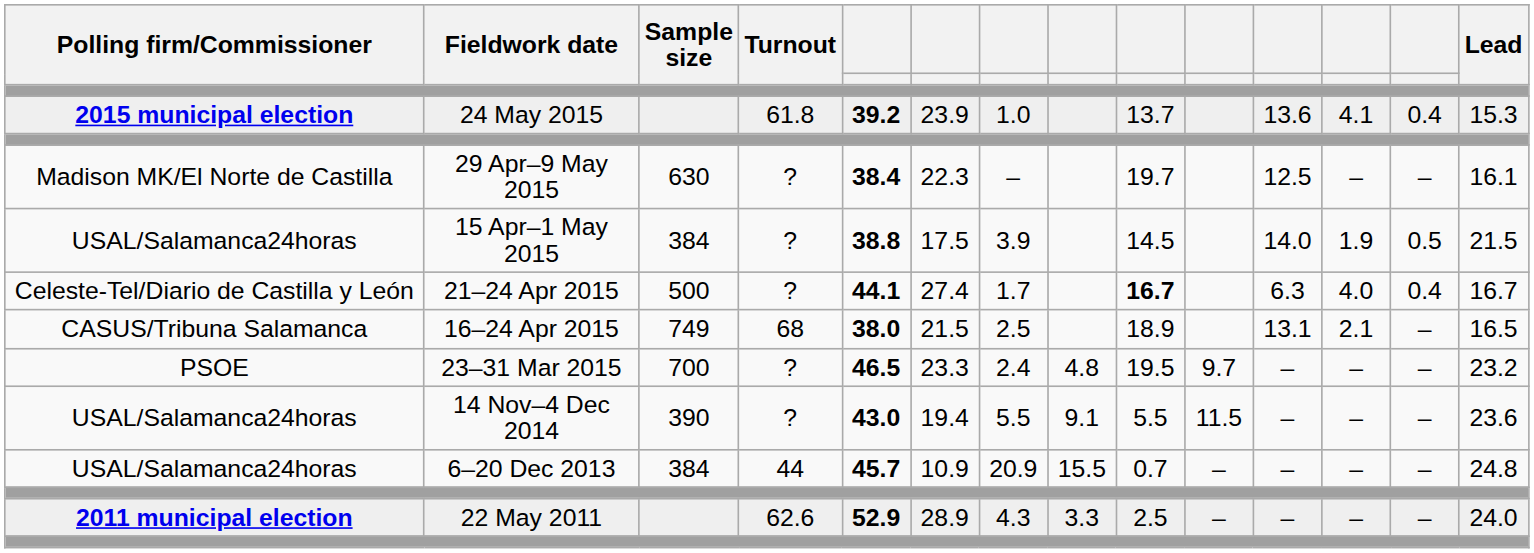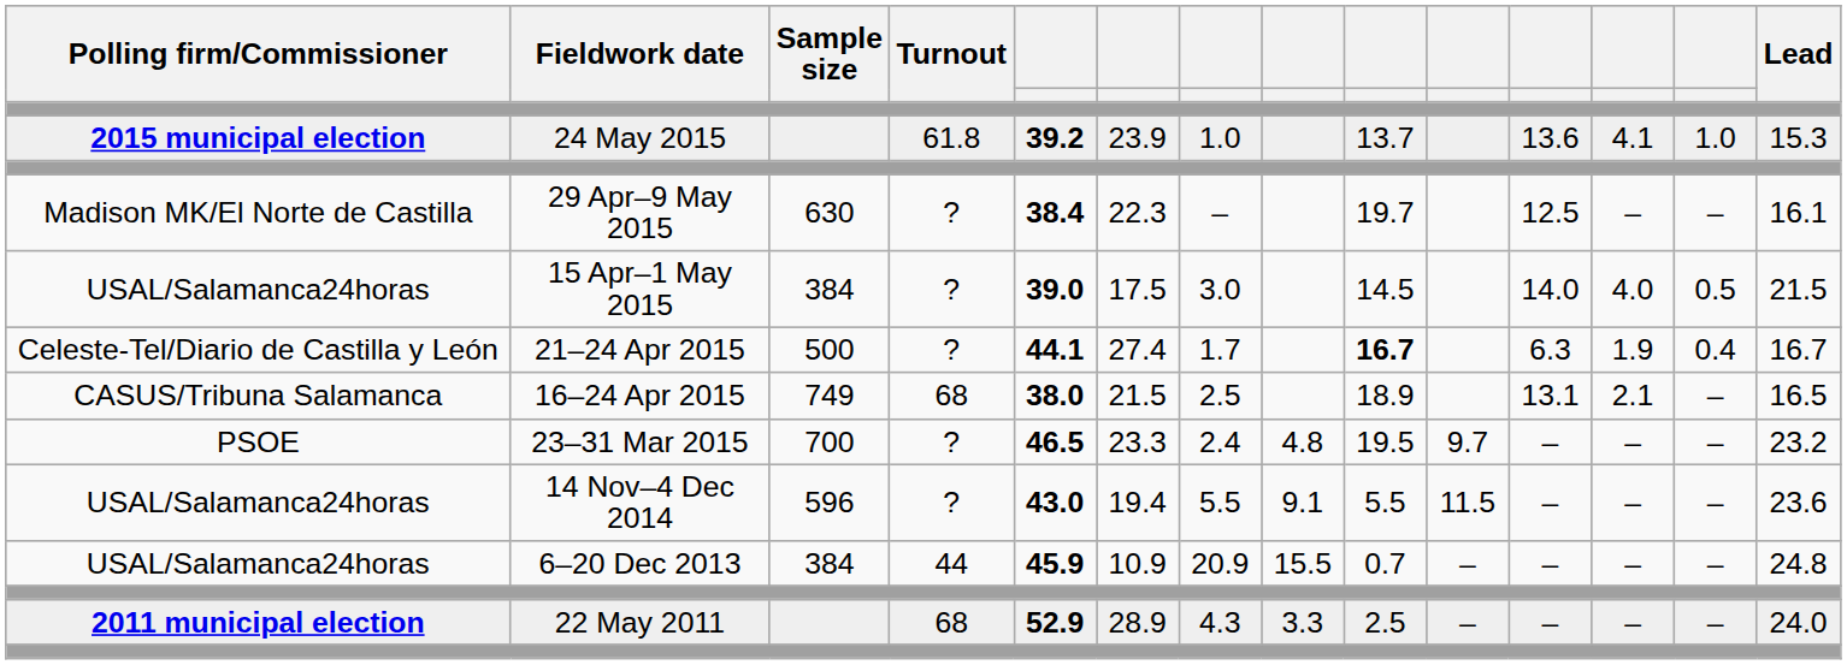24 May 2015 | column 13: 0.4 -> 1.0
15 Apr–1 May 2015 | column 5: 38.8 -> 39.0
15 Apr–1 May 2015 | column 7: 3.9 -> 3.0
15 Apr–1 May 2015 | column 12: 1.9 -> 4.0
21–24 Apr 2015 | column 12: 4.0 -> 1.9
14 Nov–4 Dec 2014 | Sample size: 390 -> 596
6–20 Dec 2013 | column 5: 45.7 -> 45.9
22 May 2011 | Turnout: 62.6 -> 68
